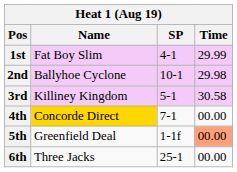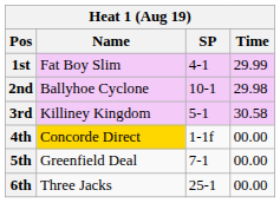4th | SP: 7-1 -> 1-1f
5th | SP: 1-1f -> 7-1
5th | Time: lightsalmon background -> no background
